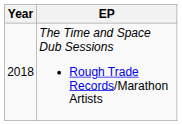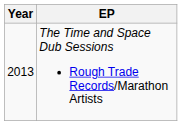row 2 | Year: 2018 -> 2013
